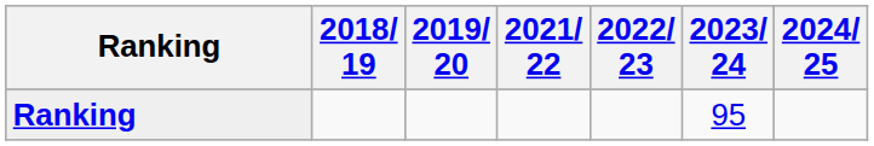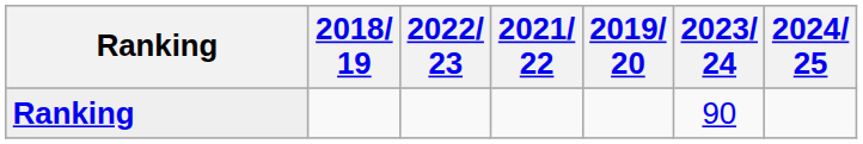columns swapped: 2019/ 20 <-> 2022/ 23
row 2 | 2023/ 24: 95 -> 90
